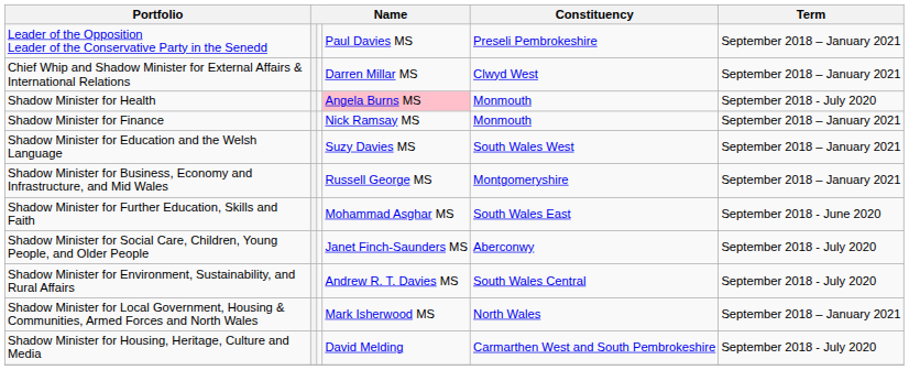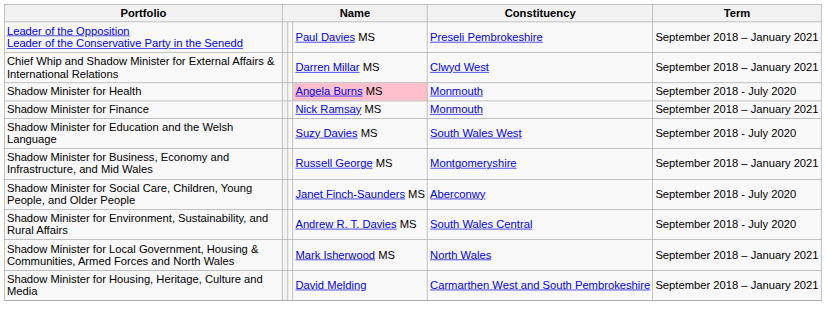Shadow Minister for Education and the Welsh Language | Term: September 2018 – January 2021 -> September 2018 - July 2020
- row: Shadow Minister for Further Education, Skills and Faith | Mohammad Asghar MS | South Wales East | September 2018 - June 2020
Shadow Minister for Housing, Heritage, Culture and Media | Term: September 2018 - July 2020 -> September 2018 – January 2021
